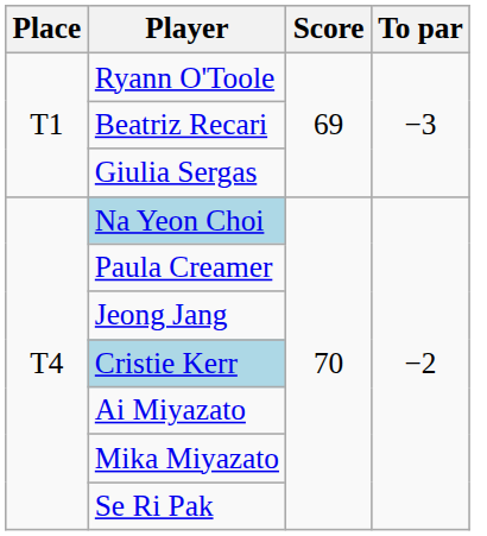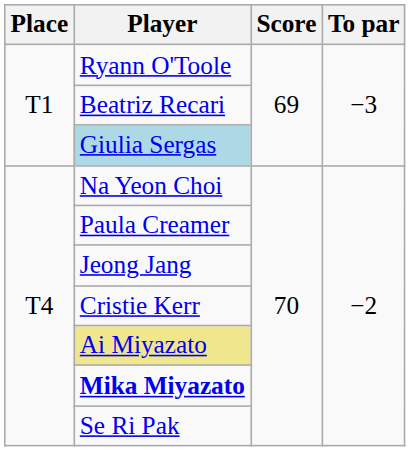Giulia Sergas | Player: no background -> lightblue background
Na Yeon Choi | Player: lightblue background -> no background
Cristie Kerr | Player: lightblue background -> no background
Ai Miyazato | Player: no background -> khaki background
Mika Miyazato | Player: normal -> bold
